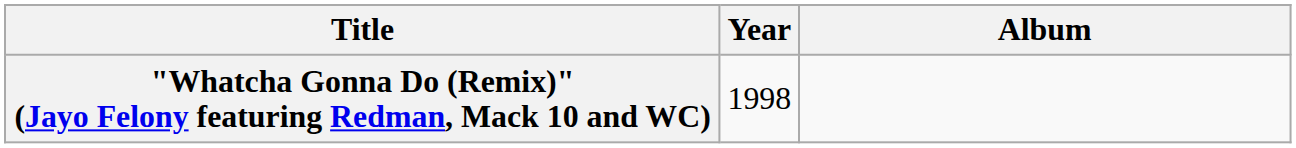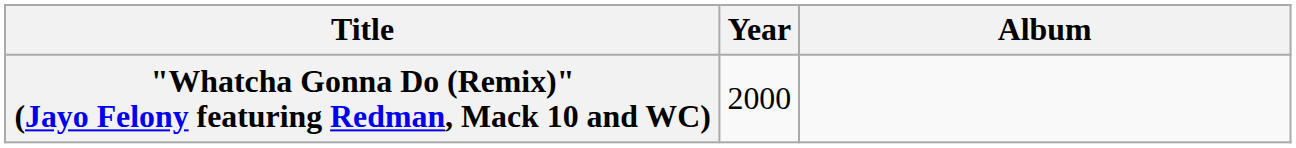row 2 | Year: 1998 -> 2000
